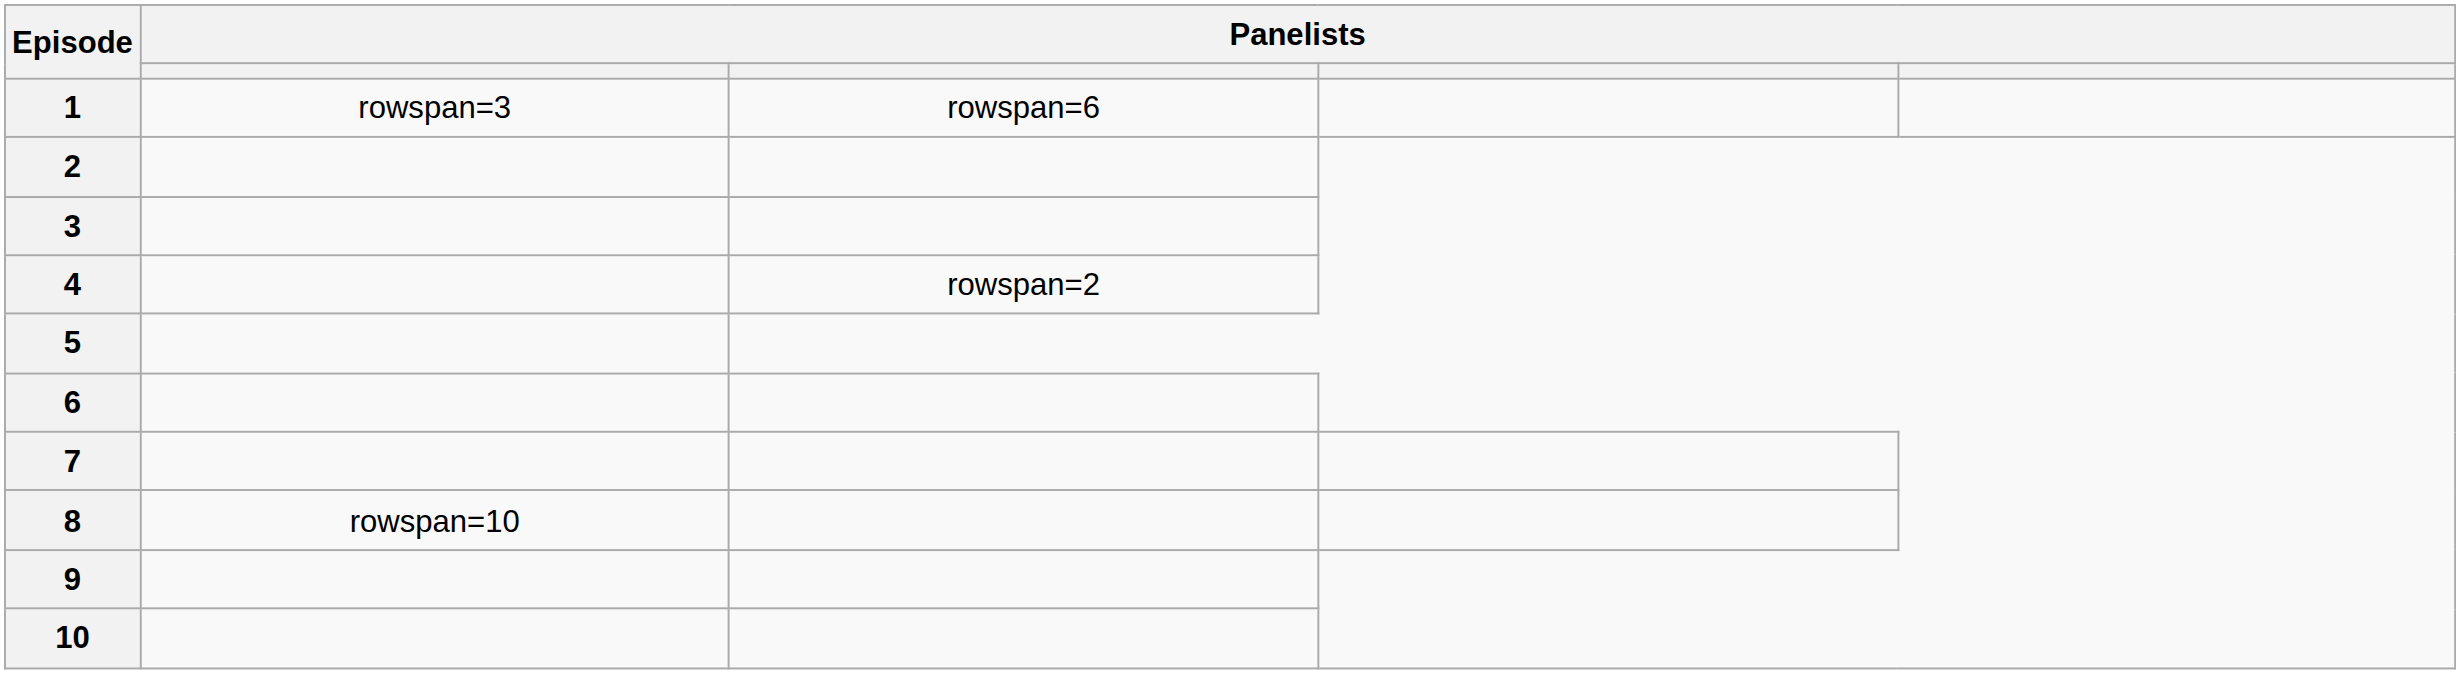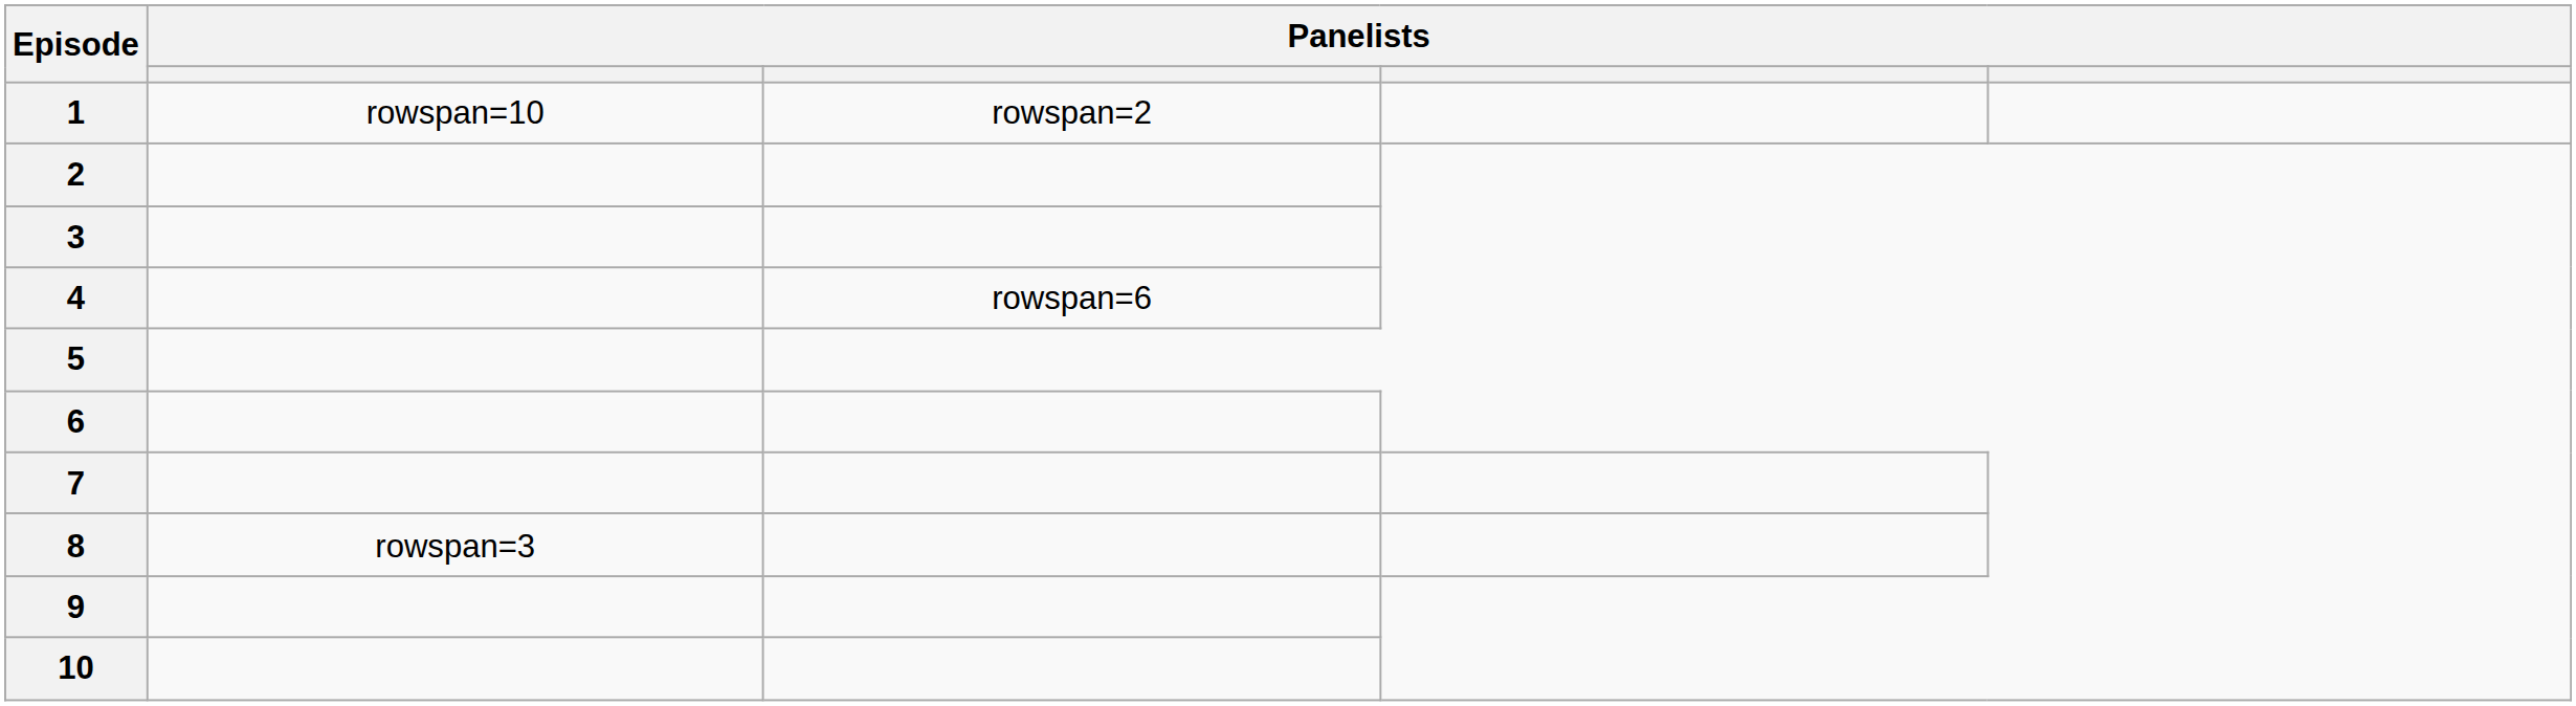1 | column 2: rowspan=3 -> rowspan=10
1 | column 3: rowspan=6 -> rowspan=2
4 | column 3: rowspan=2 -> rowspan=6
8 | column 2: rowspan=10 -> rowspan=3
